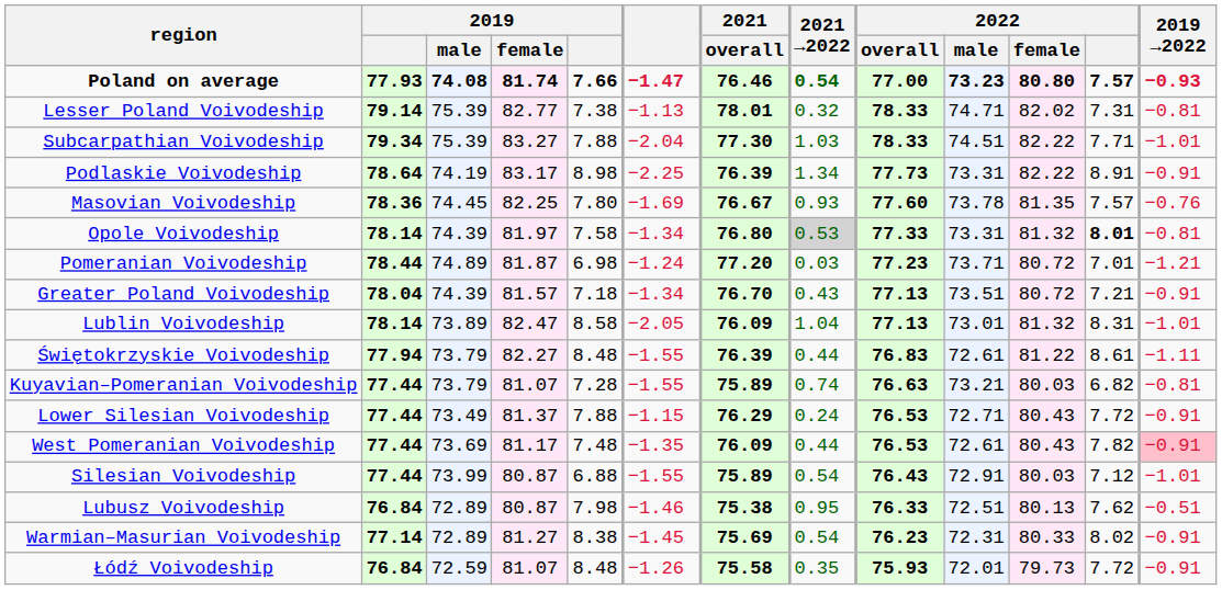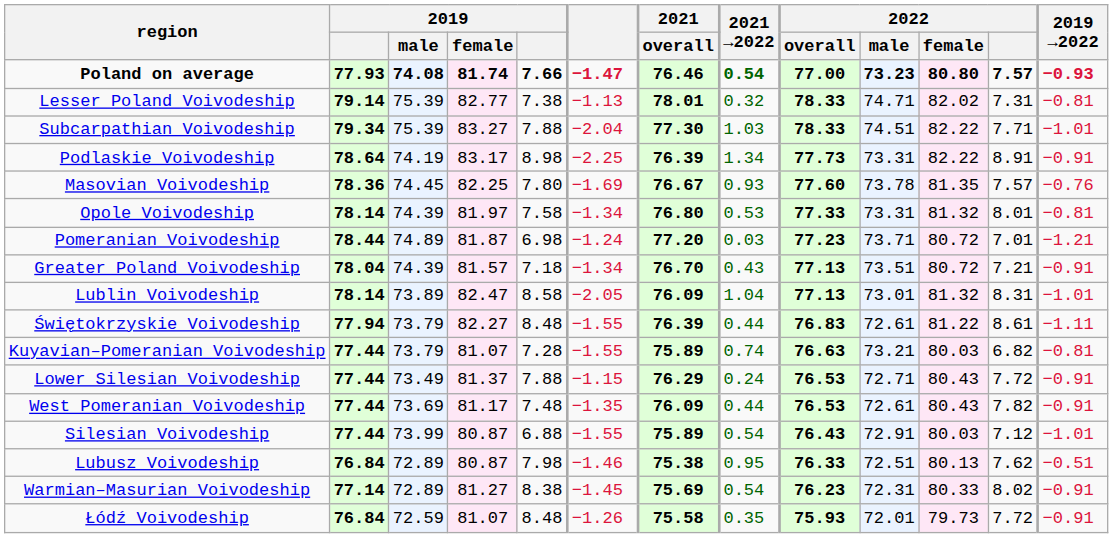Opole Voivodeship | 2021 →2022: lightgrey background -> no background
Opole Voivodeship | 2022: bold -> normal
West Pomeranian Voivodeship | 2019 →2022: pink background -> no background
